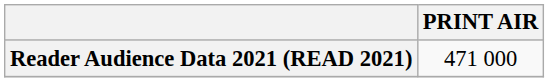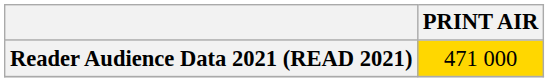Reader Audience Data 2021 (READ 2021) | PRINT AIR: no background -> gold background
